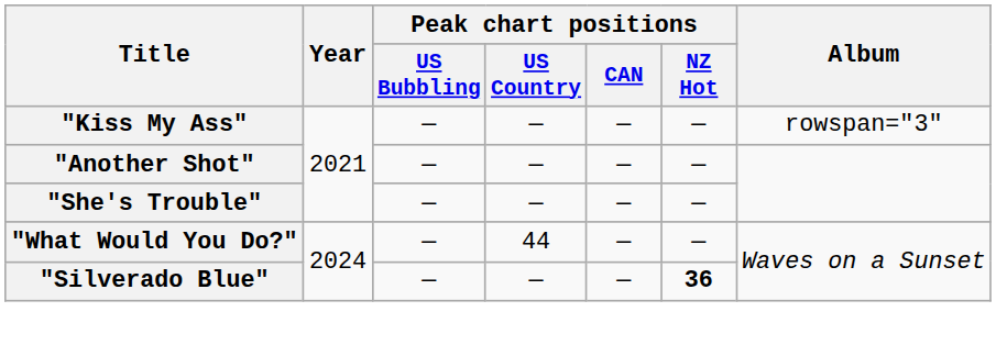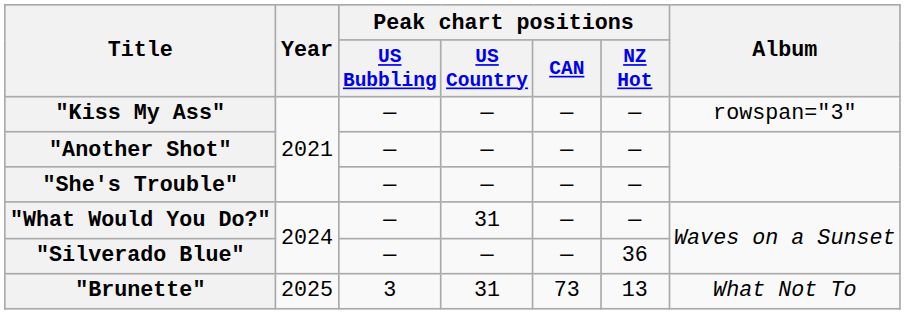"What Would You Do?" | Peak chart positions / US Country: 44 -> 31
"Silverado Blue" | Peak chart positions / NZ Hot: bold -> normal
+ row: "Brunette" | 2025 | 3 | 31 | 73 | 13 | What Not To
